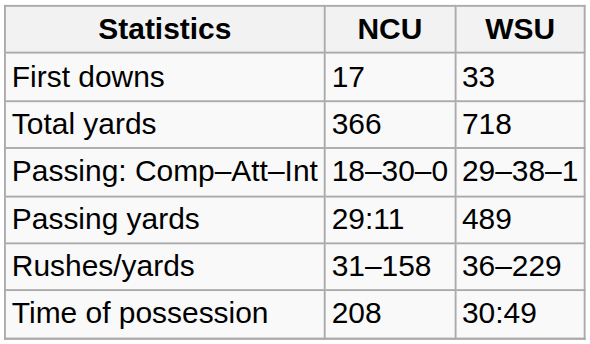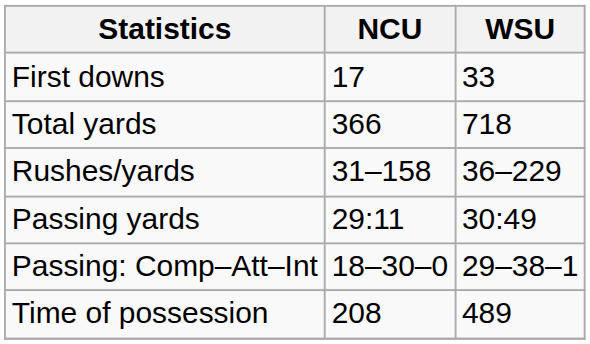rows swapped: Rushes/yards <-> Passing: Comp–Att–Int
Passing yards | WSU: 489 -> 30:49
Time of possession | WSU: 30:49 -> 489
